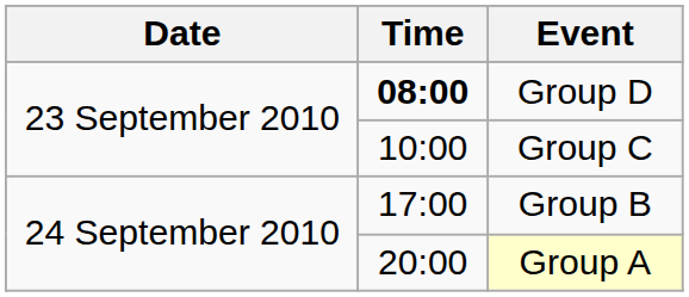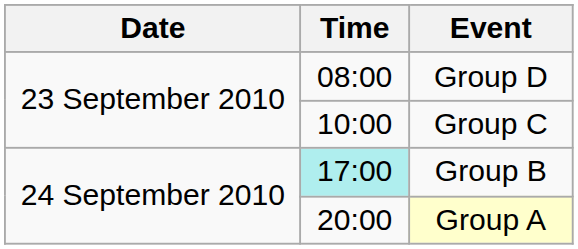Group D | Time: bold -> normal
Group B | Time: no background -> paleturquoise background
